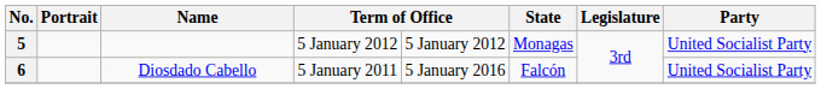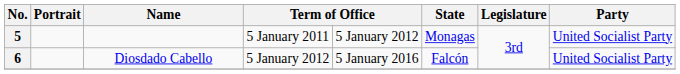5 | column 4: 5 January 2012 -> 5 January 2011
6 | column 4: 5 January 2011 -> 5 January 2012
